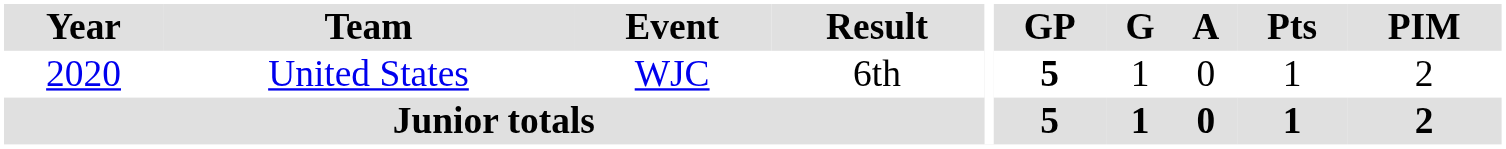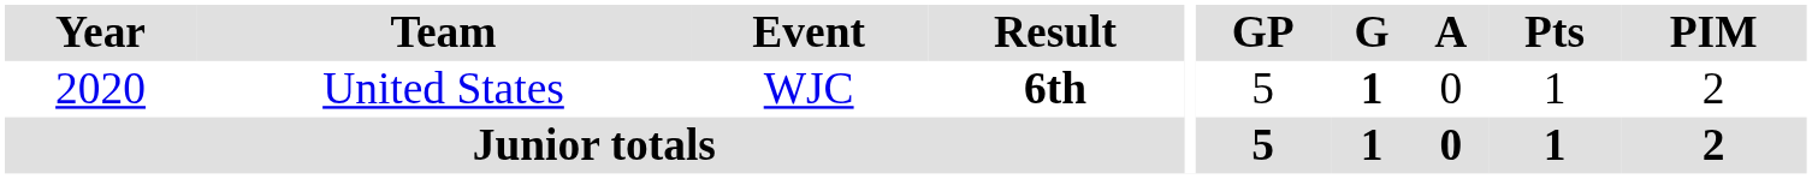United States | Result: normal -> bold
United States | GP: bold -> normal
United States | G: normal -> bold
